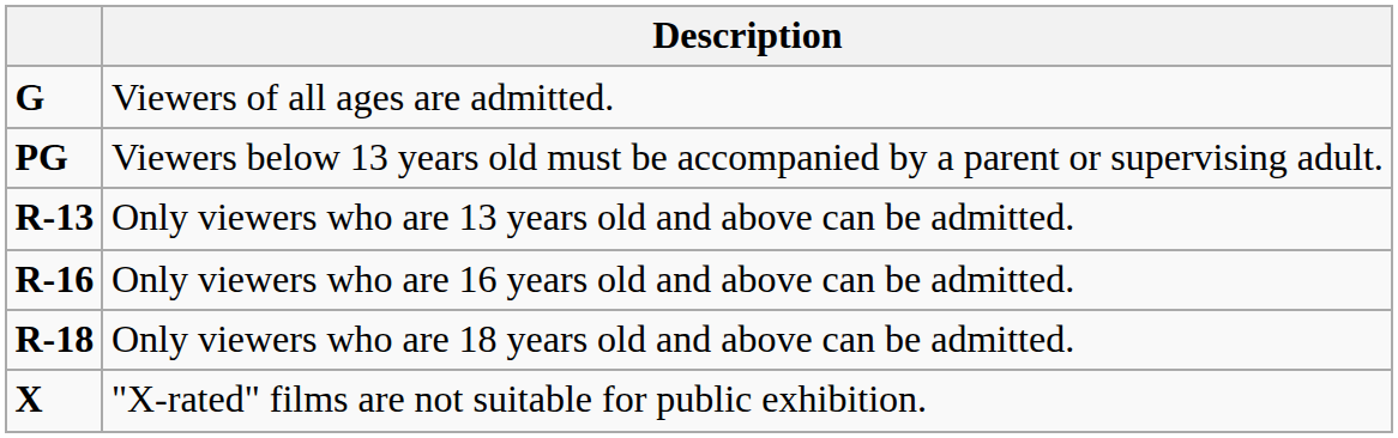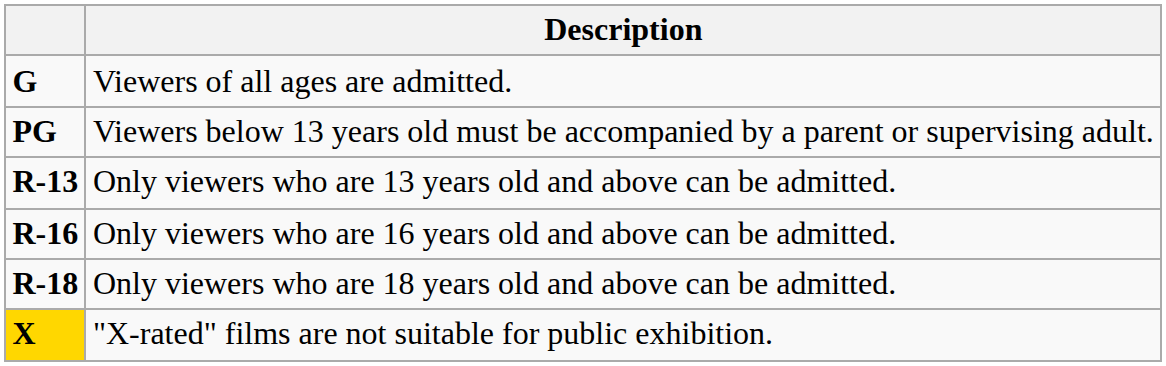"X-rated" films are not suitable for public exhibition. | column 1: no background -> gold background
